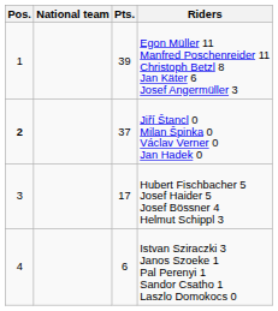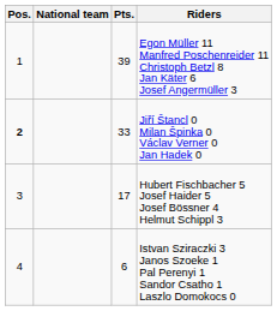Jiří Štancl 0 Milan Špinka 0 Václav Verner 0 Jan Hadek 0 | Pts.: 37 -> 33
